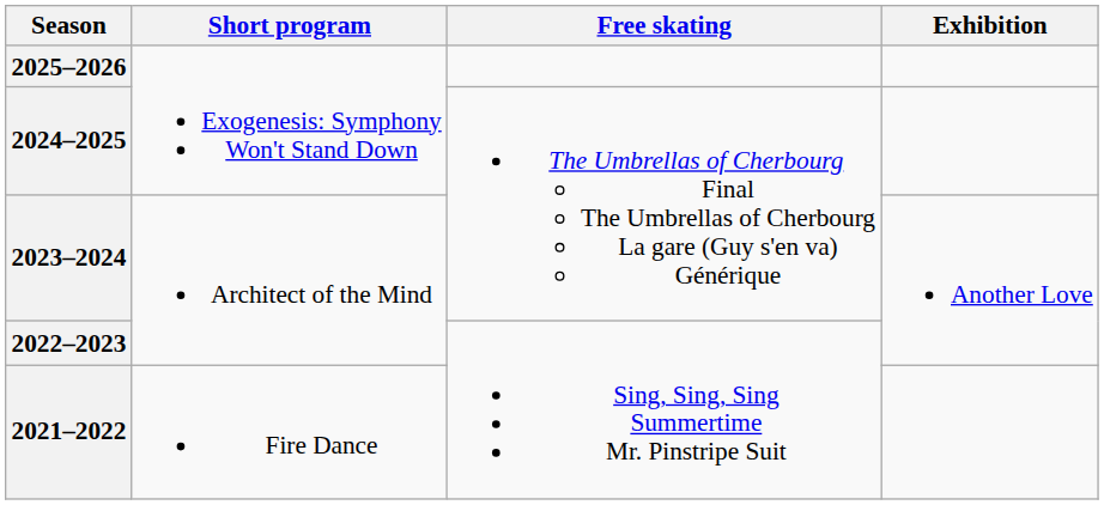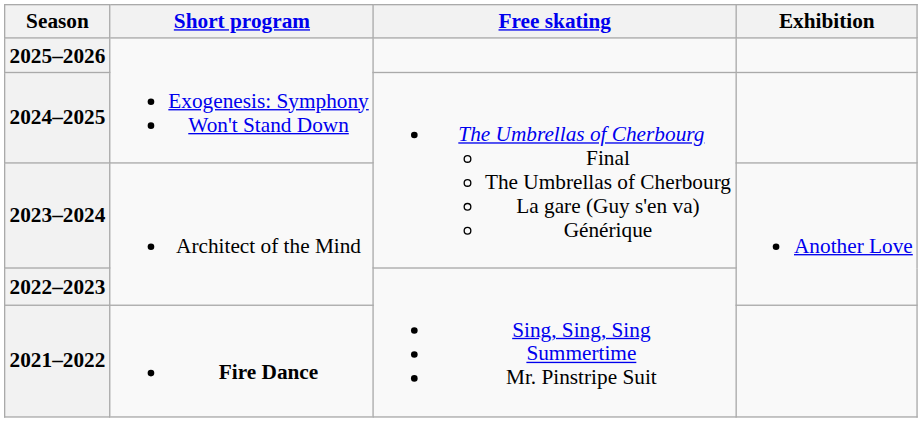2021–2022 | Short program: normal -> bold
